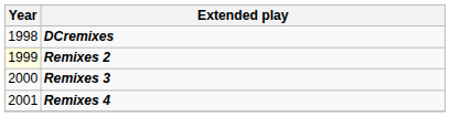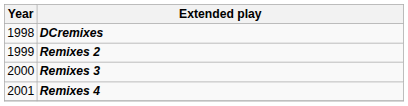Remixes 2 | Year: lightyellow background -> no background
